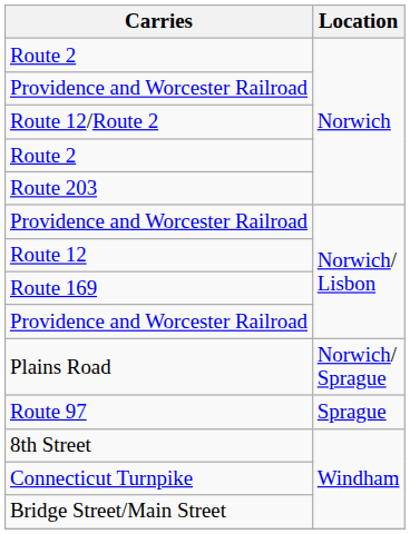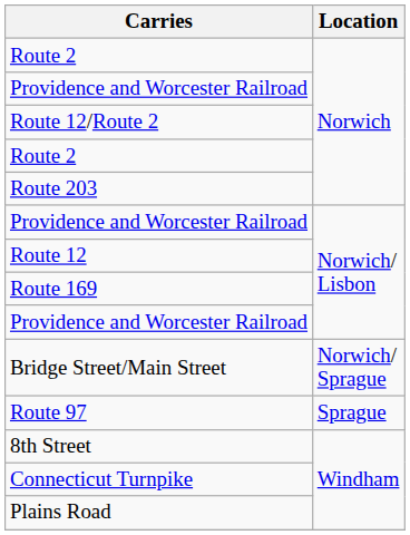row 11 | Carries: Plains Road -> Bridge Street/Main Street
row 15 | Carries: Bridge Street/Main Street -> Plains Road
